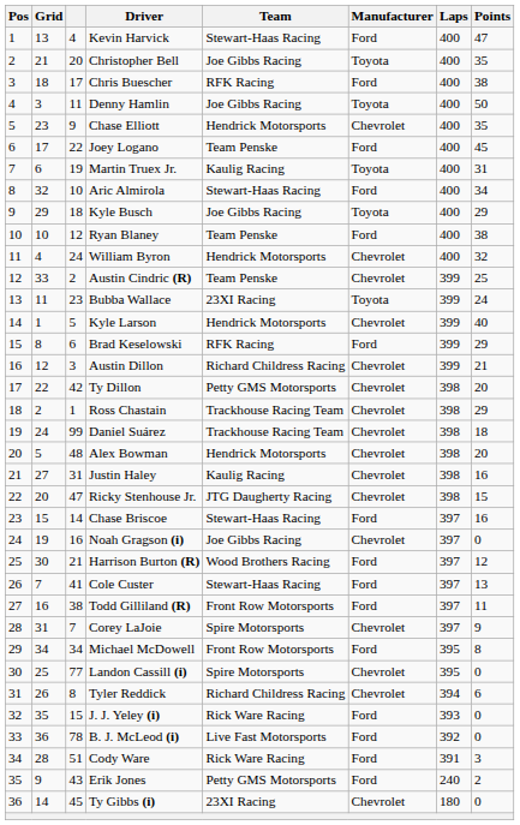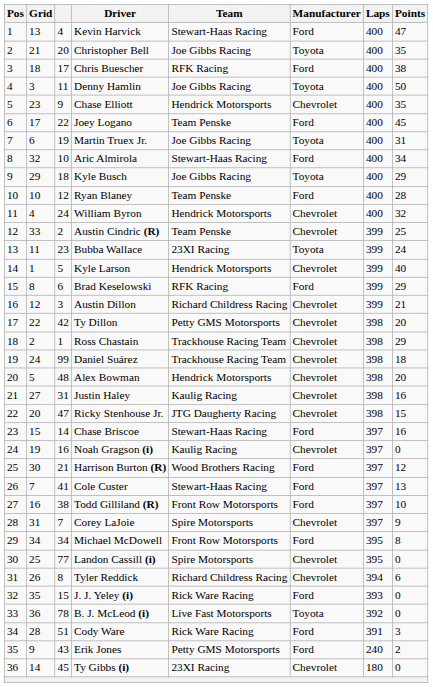Martin Truex Jr. | Team: Kaulig Racing -> Joe Gibbs Racing
Ryan Blaney | Points: 38 -> 28
Noah Gragson (i) | Team: Joe Gibbs Racing -> Kaulig Racing
Todd Gilliland (R) | Points: 11 -> 10
B. J. McLeod (i) | Manufacturer: Ford -> Toyota
